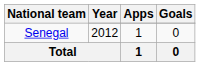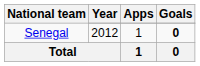2012 | Goals: normal -> bold
